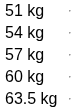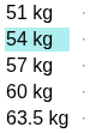54 kg | column 1: no background -> paleturquoise background
